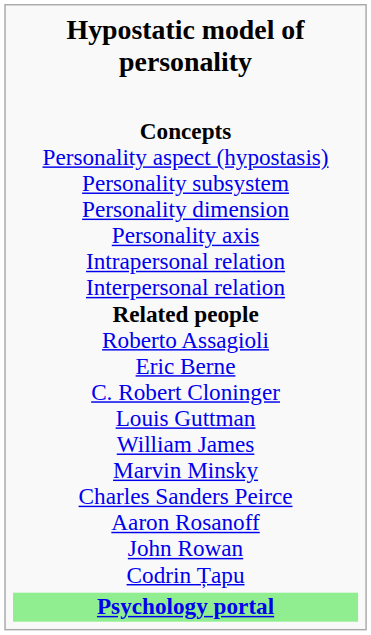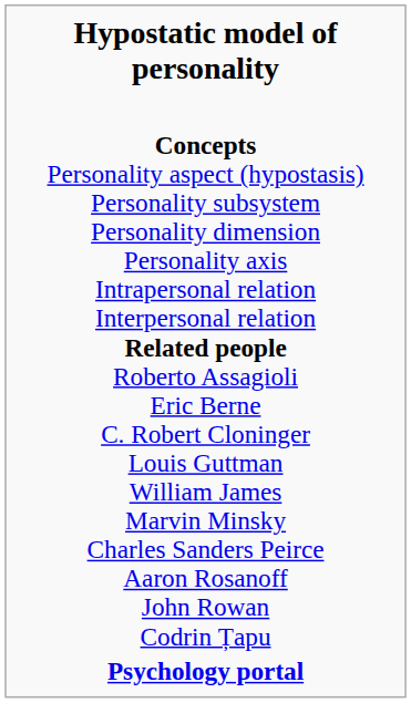row 3 | column 1: lightgreen background -> no background
